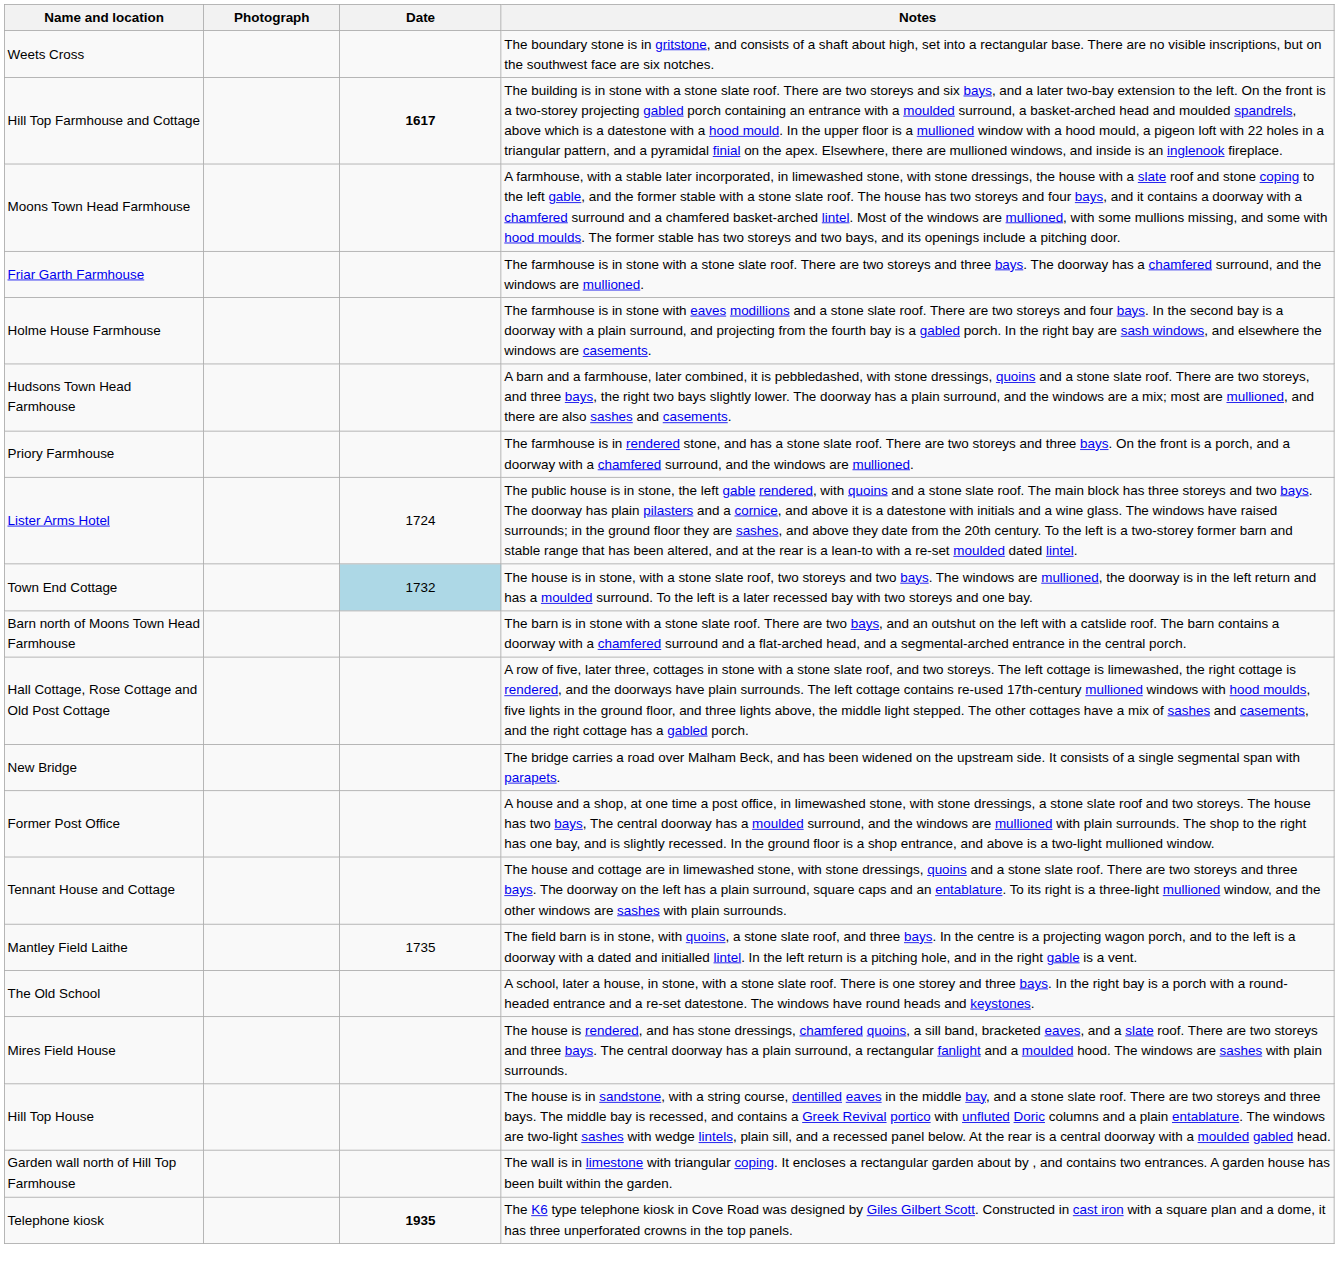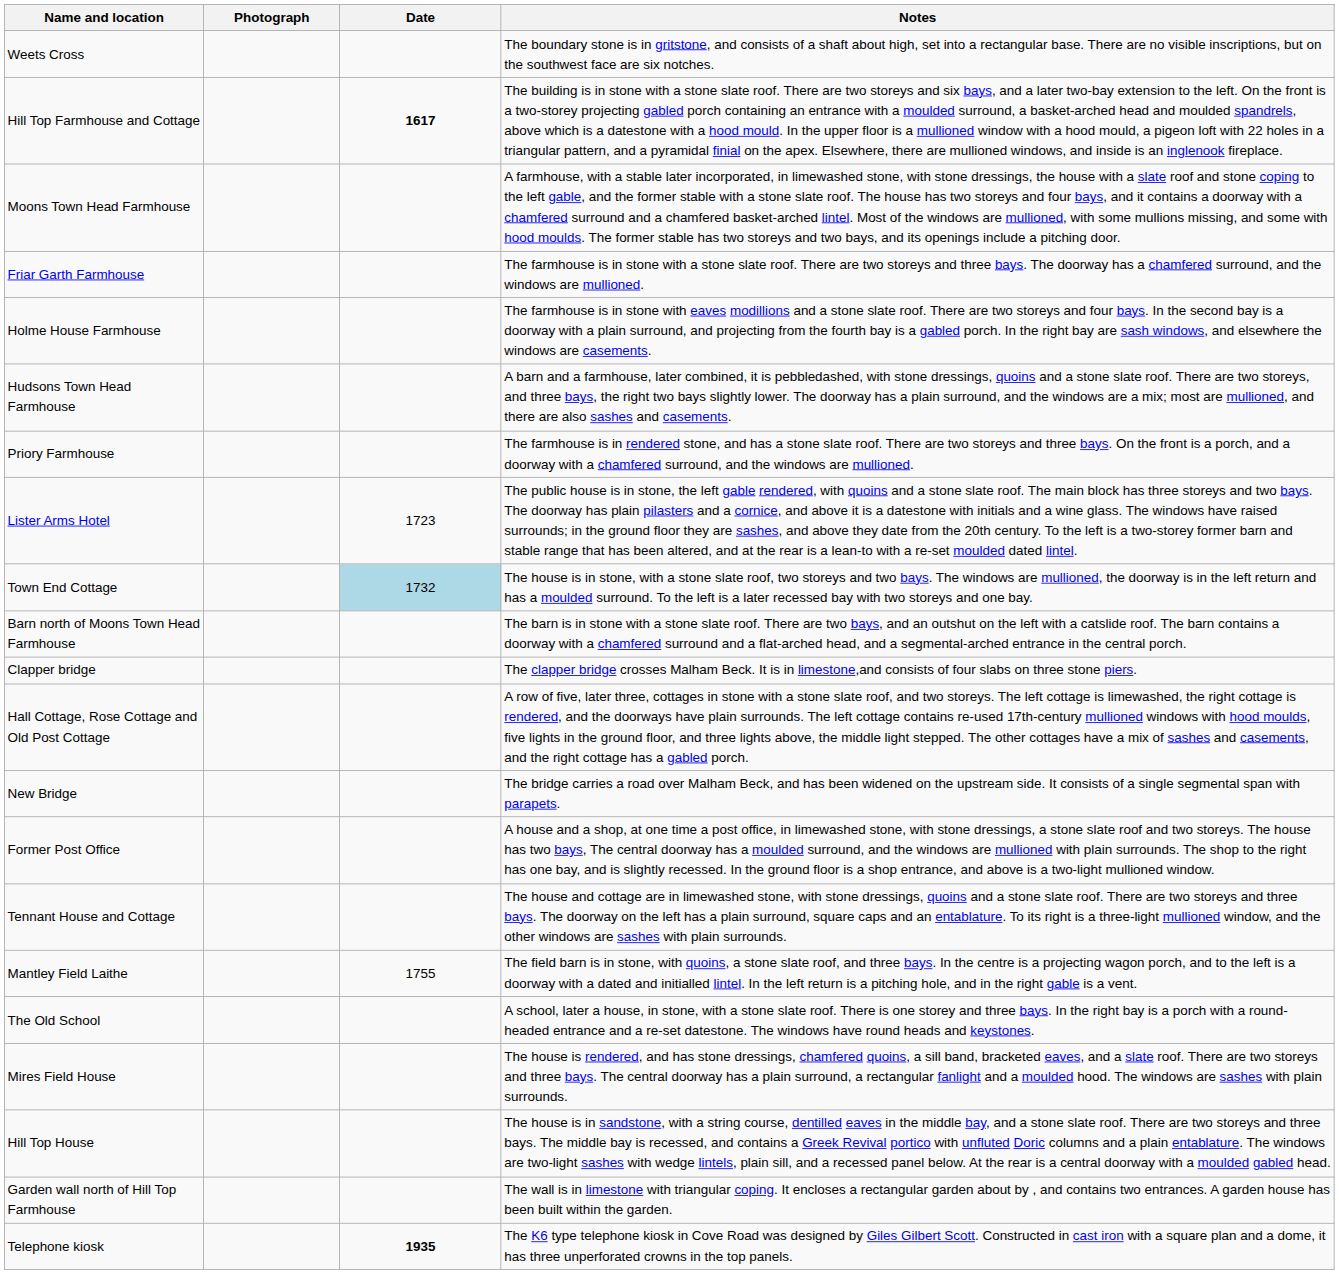Lister Arms Hotel | Date: 1724 -> 1723
+ row: Clapper bridge | The clapper bridge crosses Malham Beck. It is in limestone,and consists of four slabs on three stone piers.
Mantley Field Laithe | Date: 1735 -> 1755
